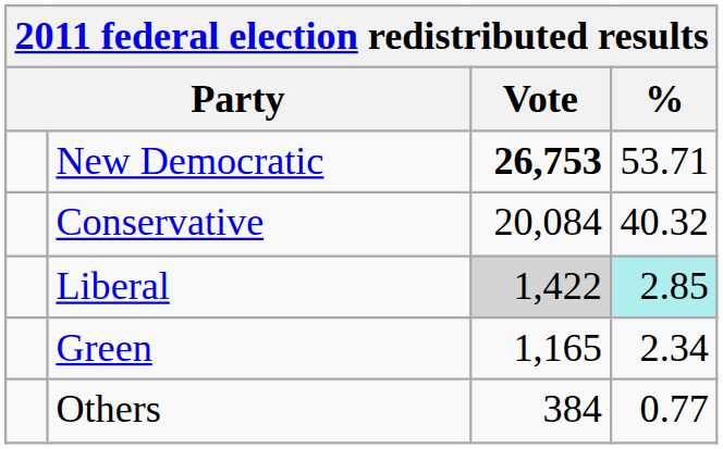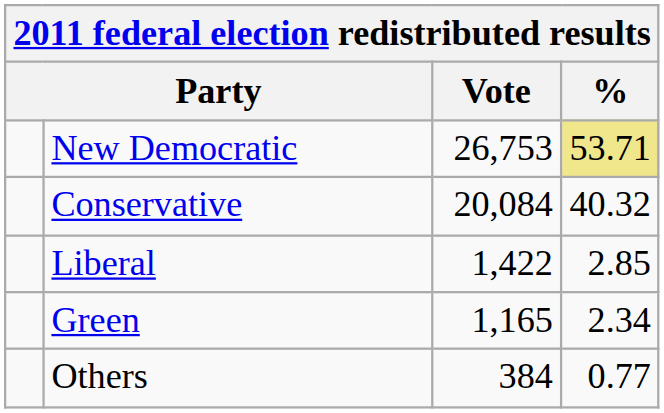New Democratic | Vote: bold -> normal
New Democratic | %: no background -> khaki background
Liberal | Vote: lightgrey background -> no background
Liberal | %: paleturquoise background -> no background
